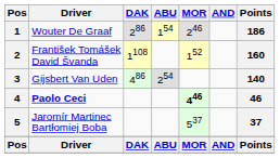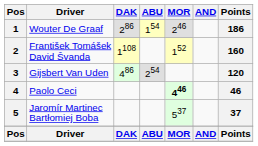3 | Points: 140 -> 120
4 | Driver: bold -> normal
